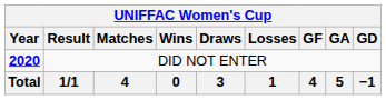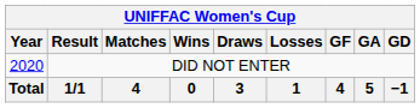DID NOT ENTER | Year: bold -> normal
